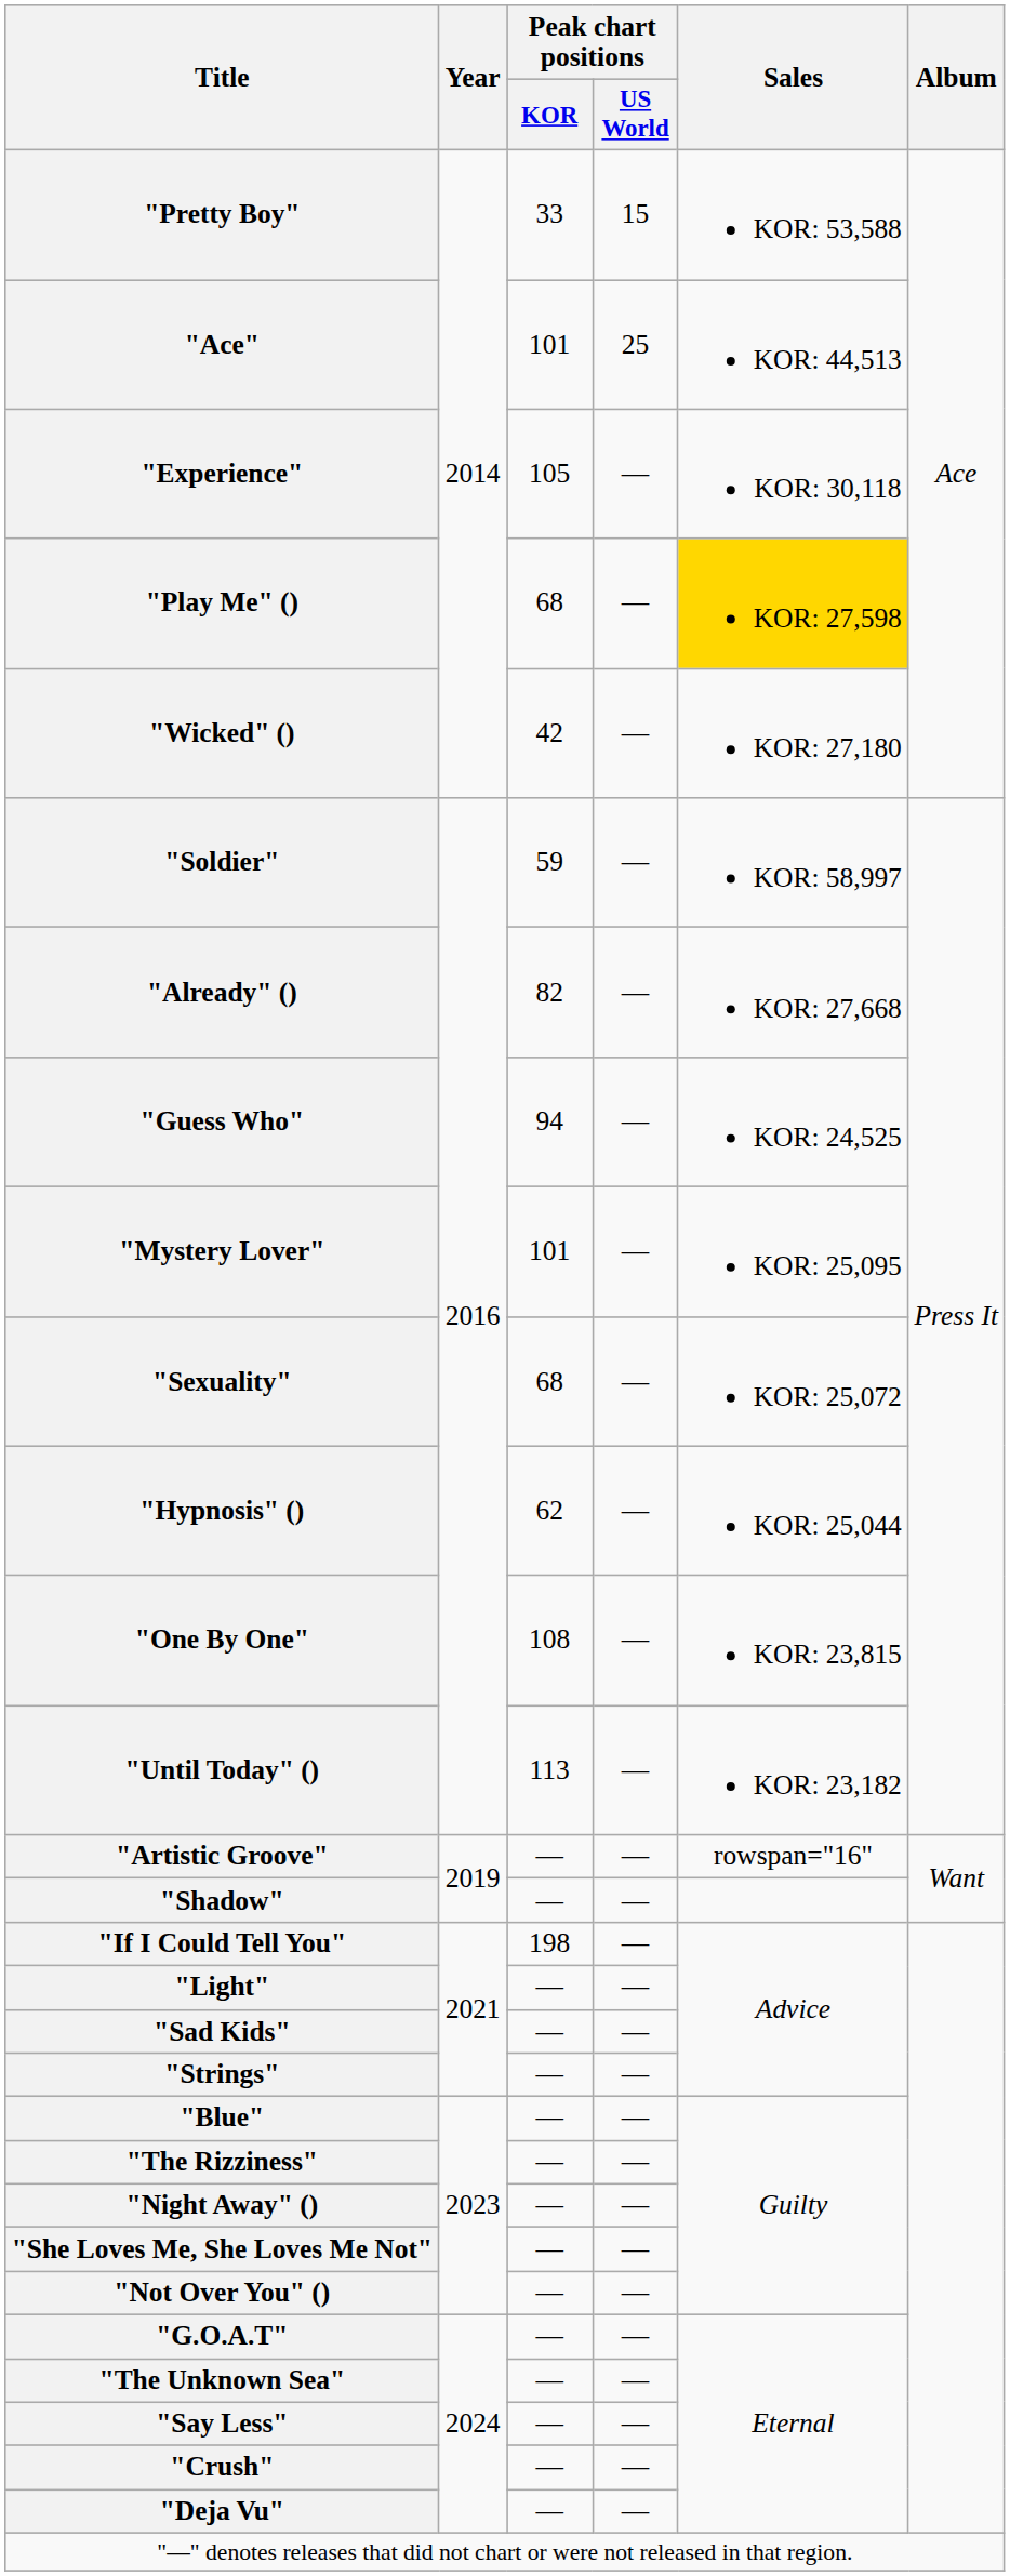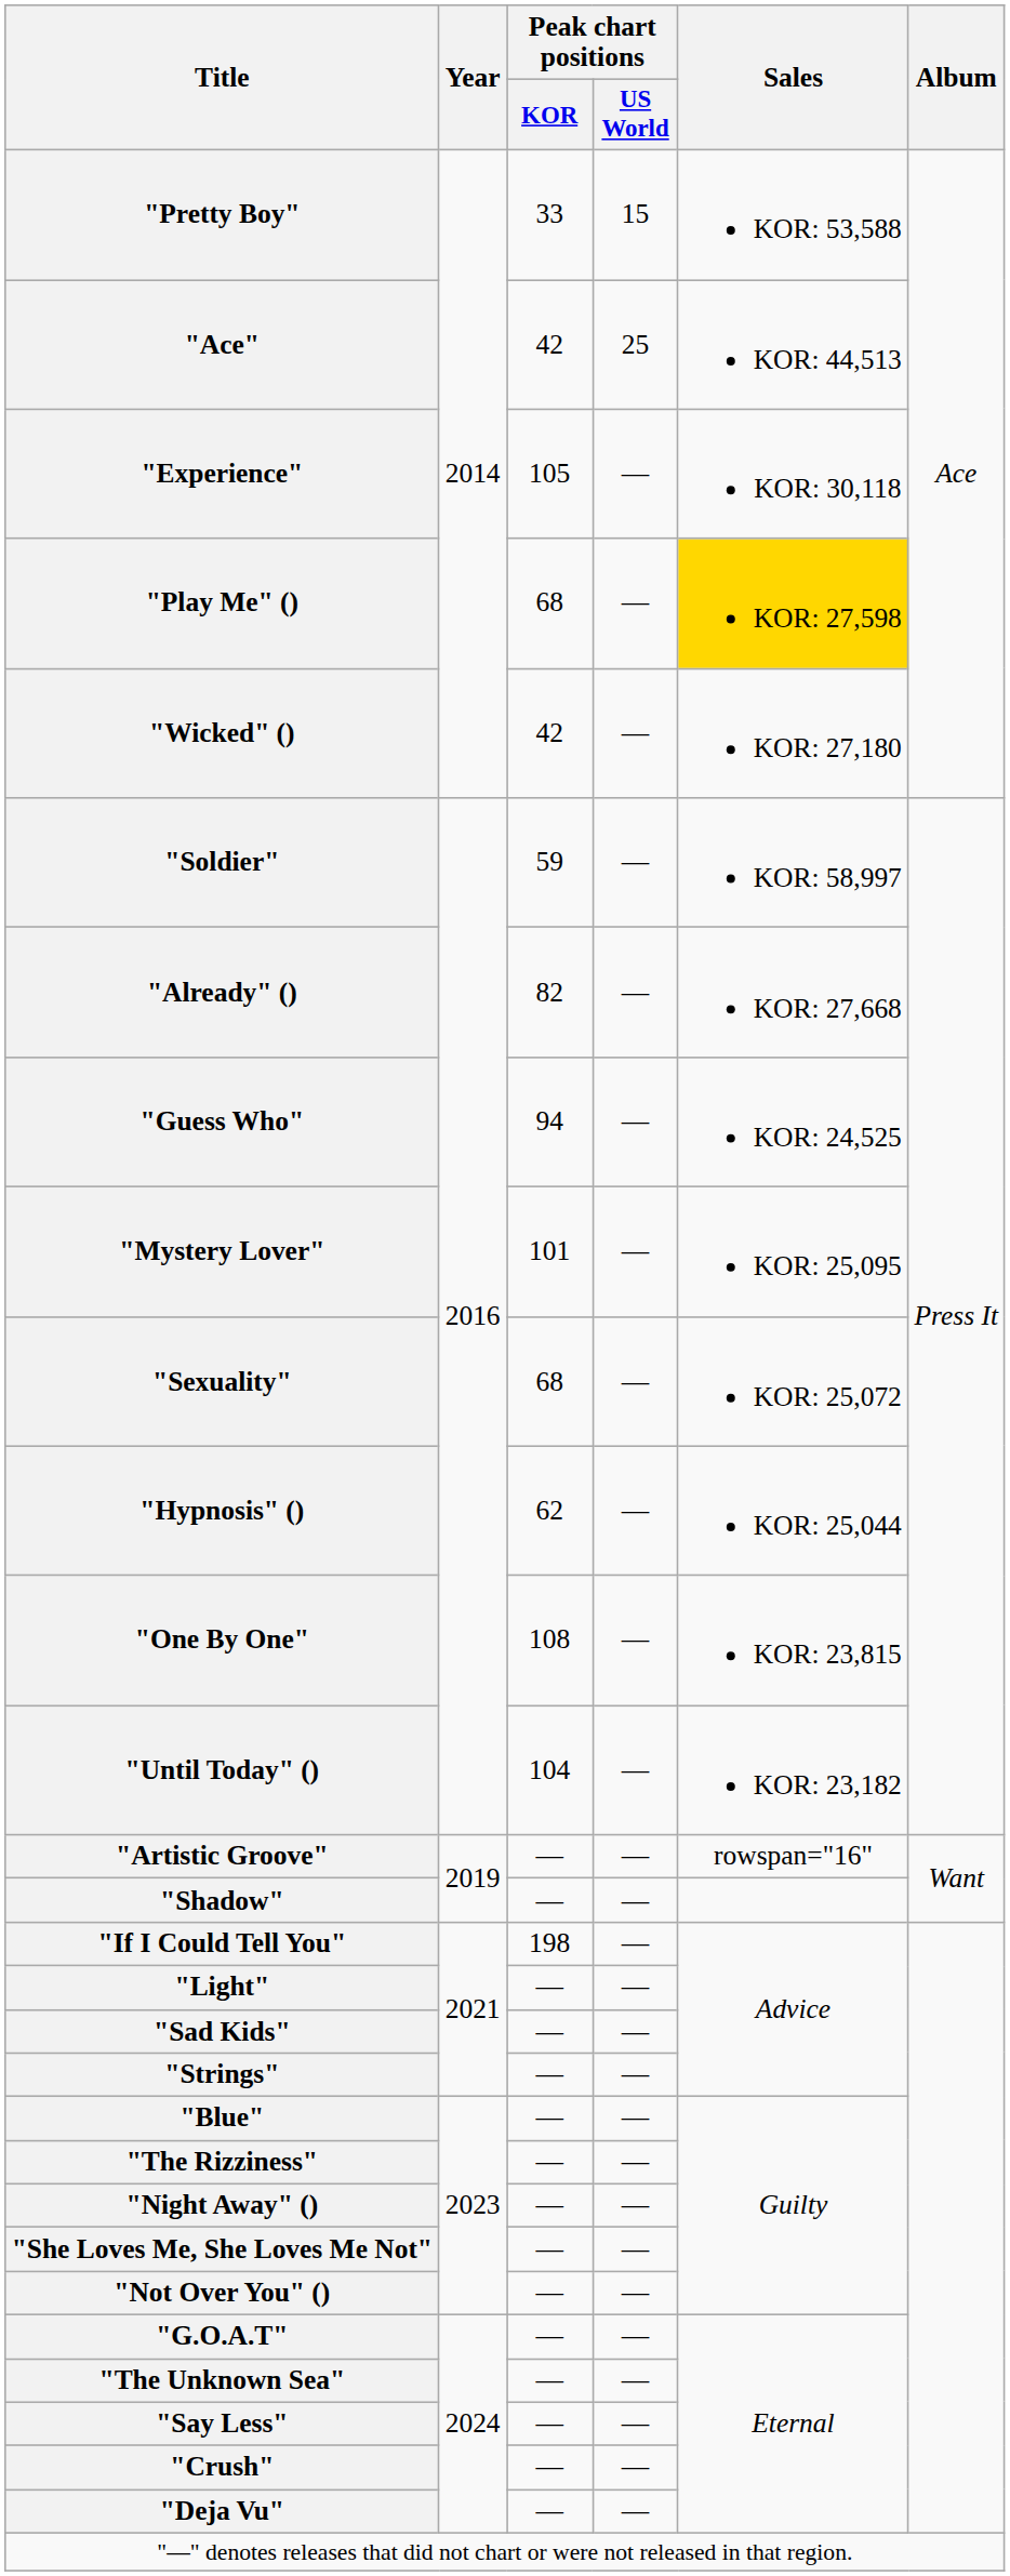"Ace" | Peak chart positions / KOR: 101 -> 42
"Until Today" () | Peak chart positions / KOR: 113 -> 104
